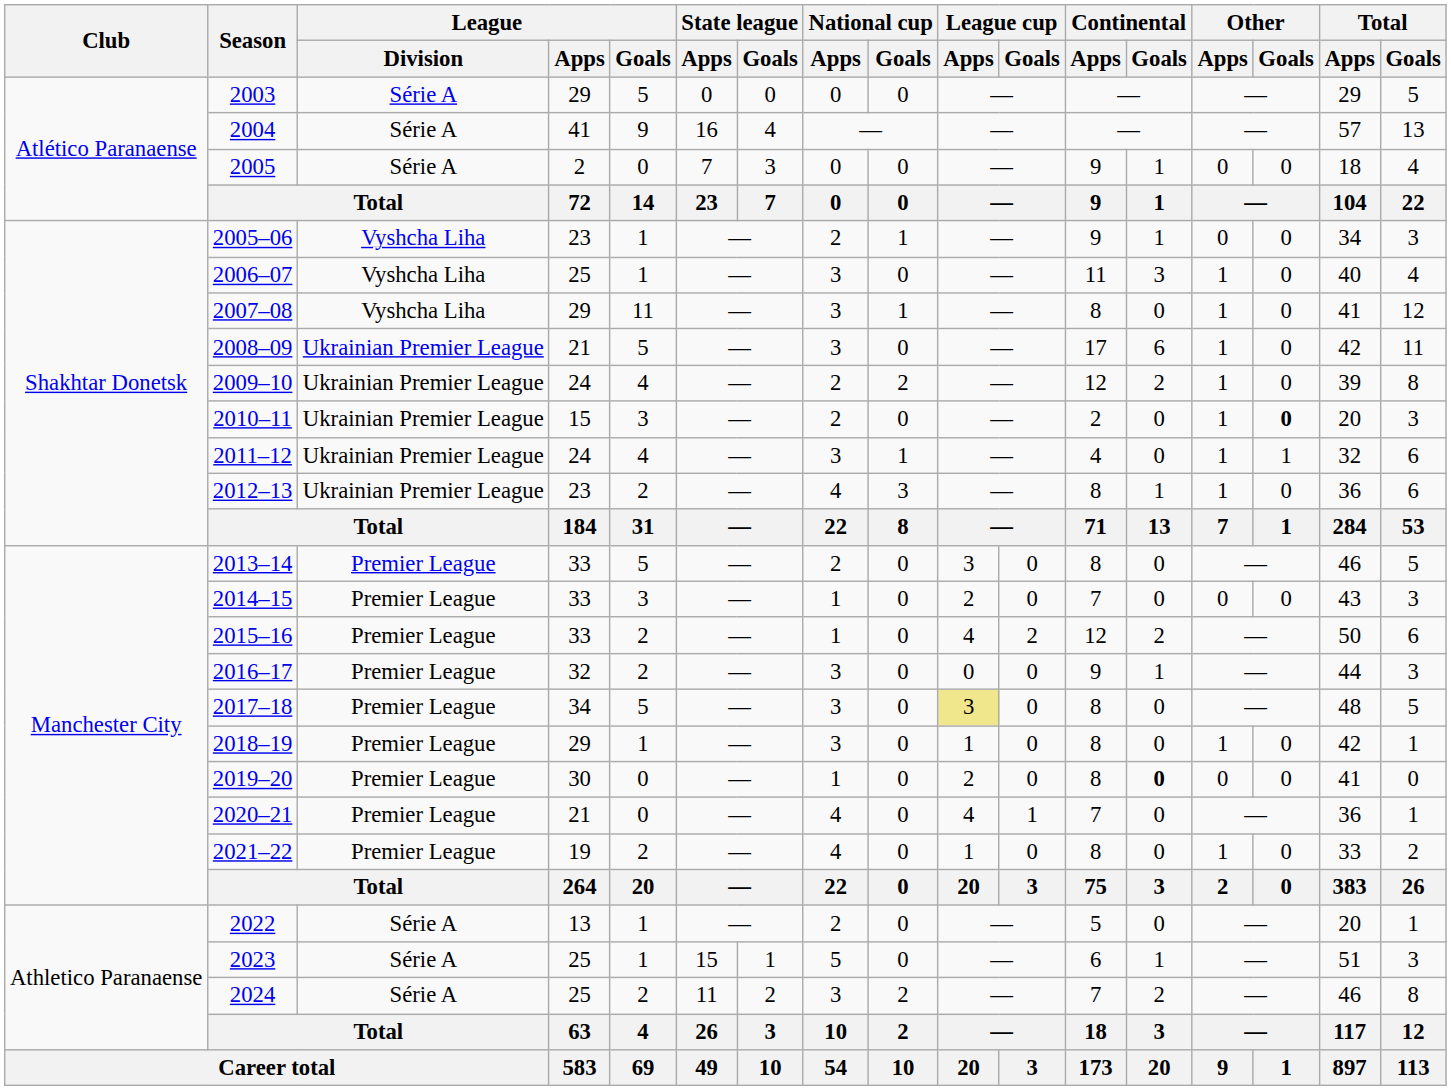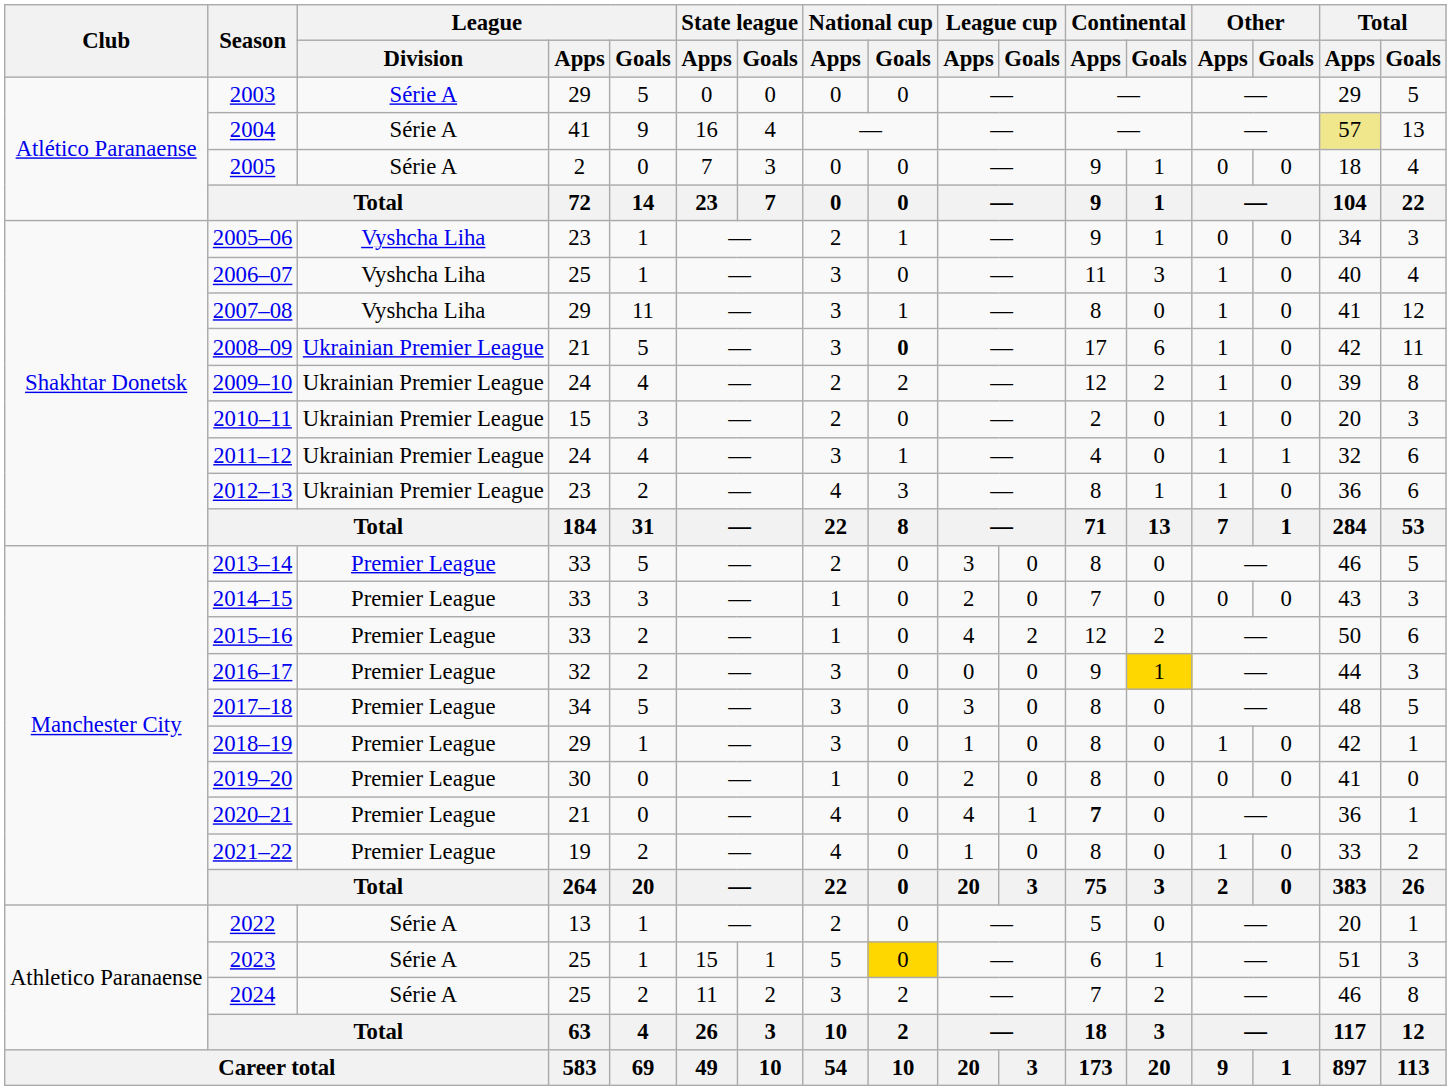2004 | Total / Apps: no background -> khaki background
2008–09 | National cup / Goals: normal -> bold
2010–11 | Other / Goals: bold -> normal
2016–17 | Continental / Goals: no background -> gold background
2017–18 | League cup / Apps: khaki background -> no background
2019–20 | Continental / Goals: bold -> normal
2020–21 | Continental / Apps: normal -> bold
2023 | National cup / Goals: no background -> gold background
